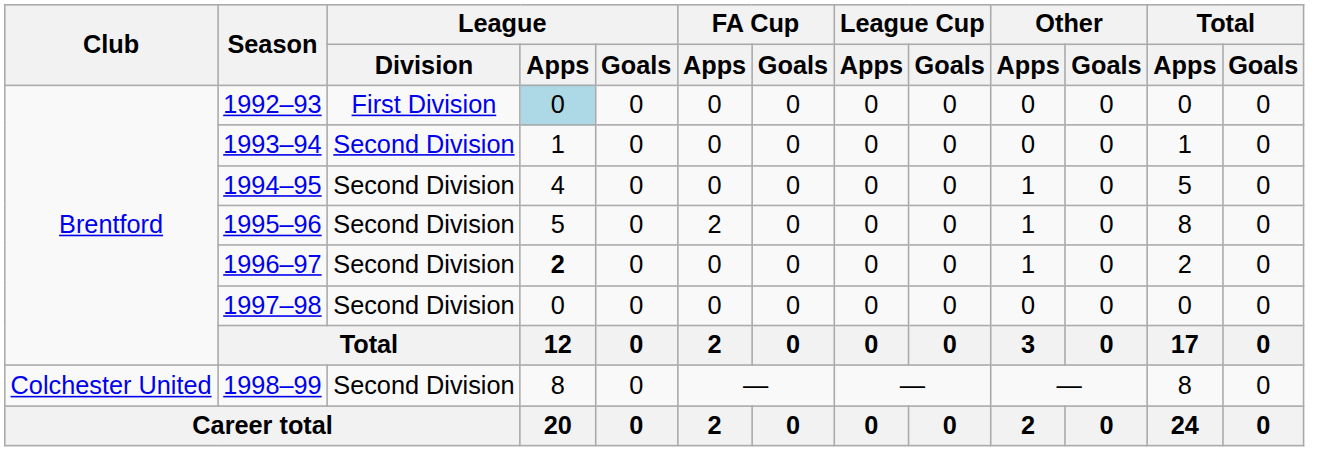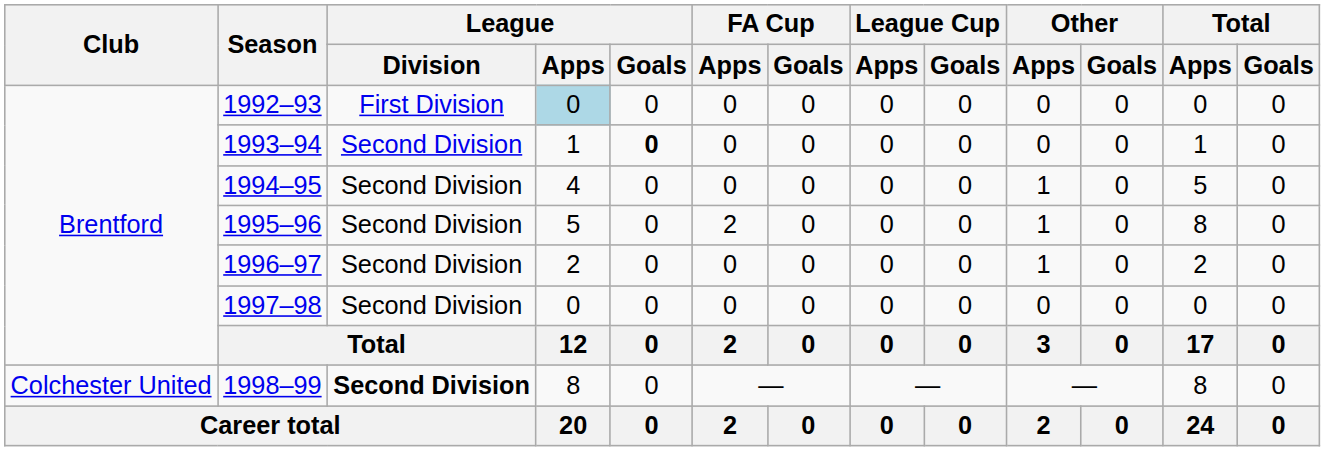1993–94 | League / Goals: normal -> bold
1996–97 | League / Apps: bold -> normal
1998–99 | League / Division: normal -> bold
